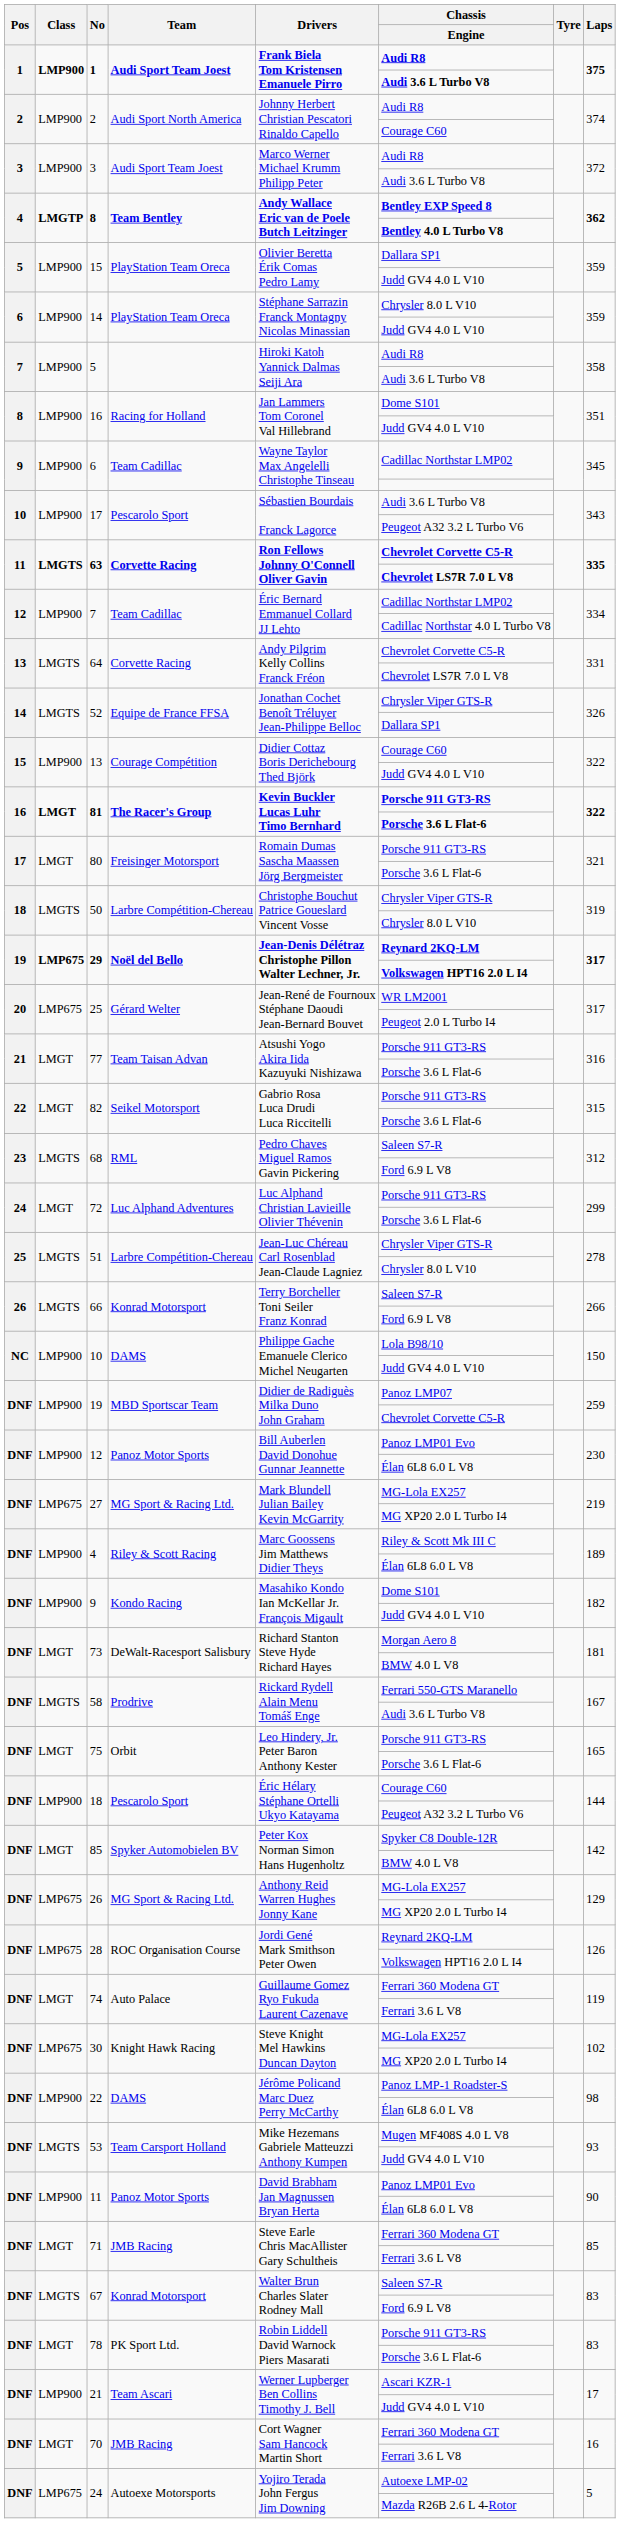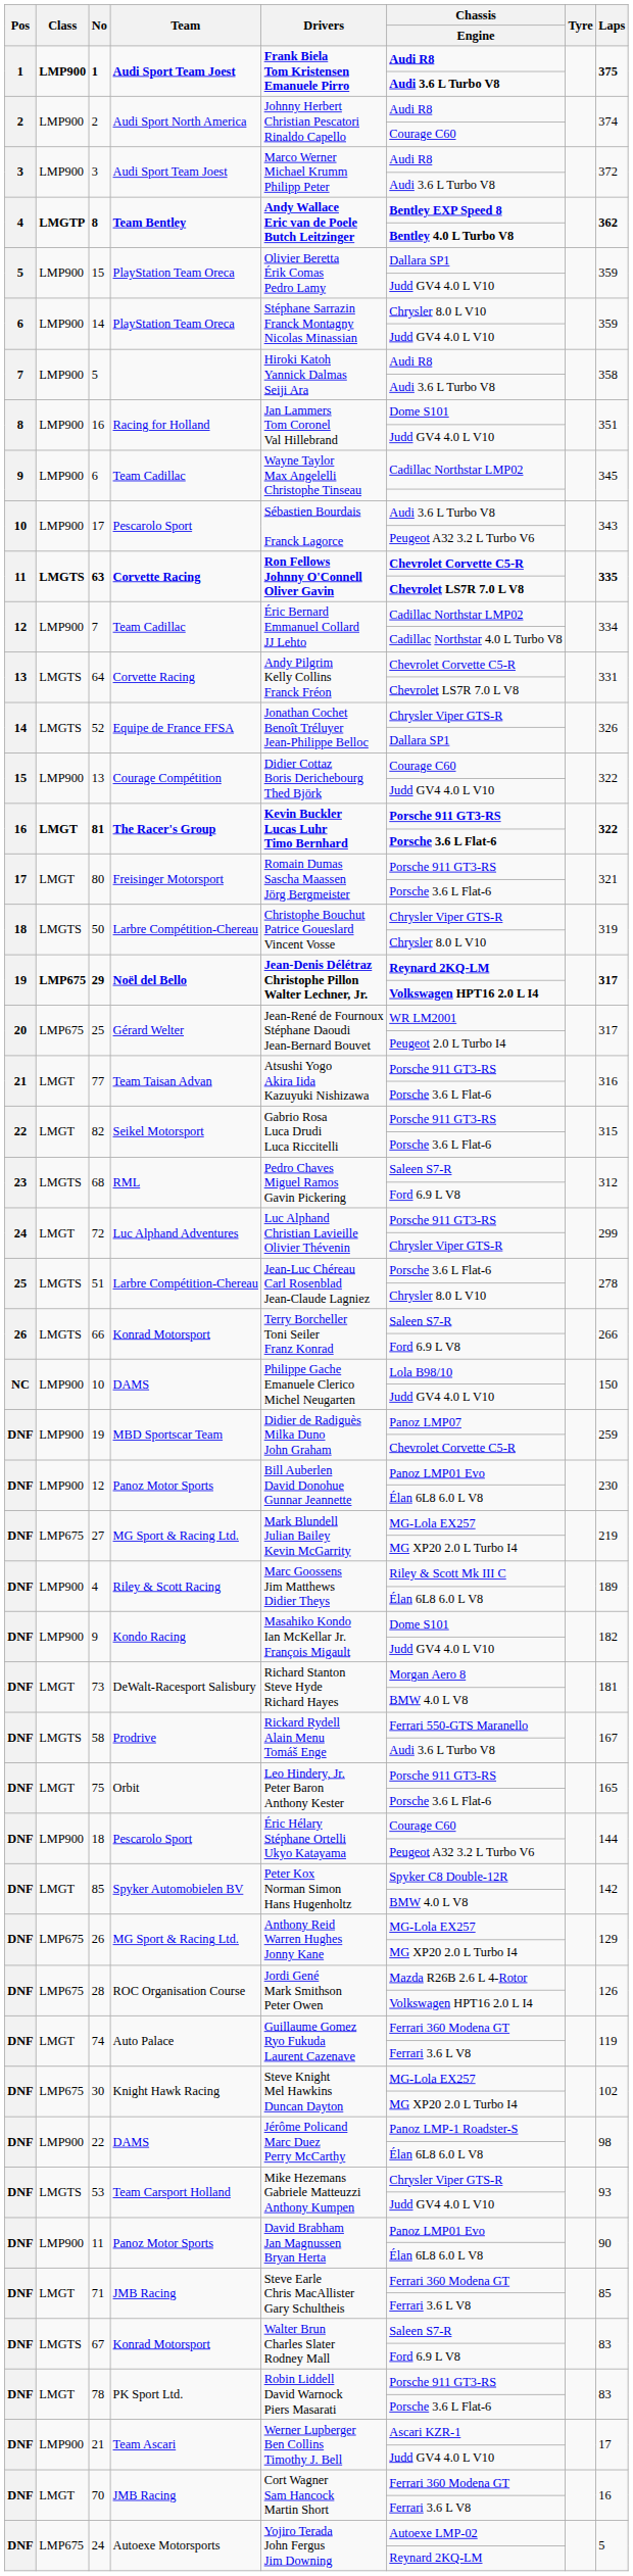row 50 | Chassis / Engine: Porsche 3.6 L Flat-6 -> Chrysler Viper GTS-R
row 51 | Chassis / Engine: Chrysler Viper GTS-R -> Porsche 3.6 L Flat-6
row 79 | Chassis / Engine: Reynard 2KQ-LM -> Mazda R26B 2.6 L 4-Rotor
row 87 | Chassis / Engine: Mugen MF408S 4.0 L V8 -> Chrysler Viper GTS-R
row 102 | Chassis / Engine: Mazda R26B 2.6 L 4-Rotor -> Reynard 2KQ-LM
